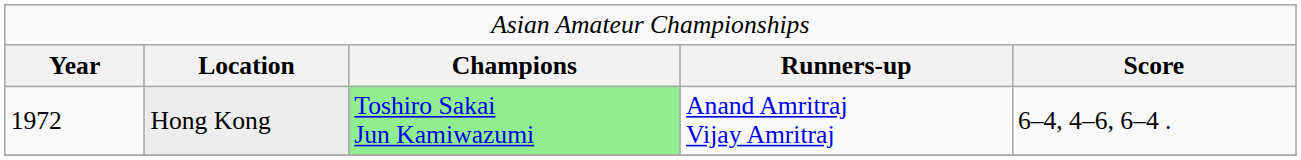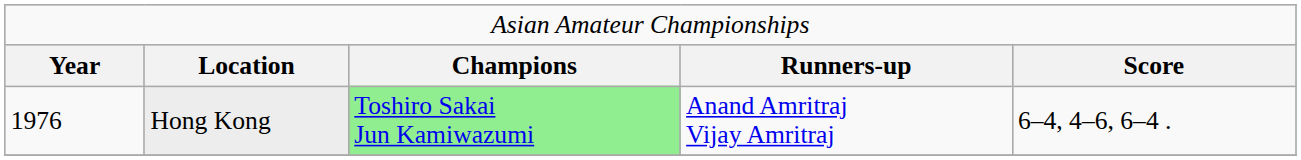Hong Kong | column 1: 1972 -> 1976
